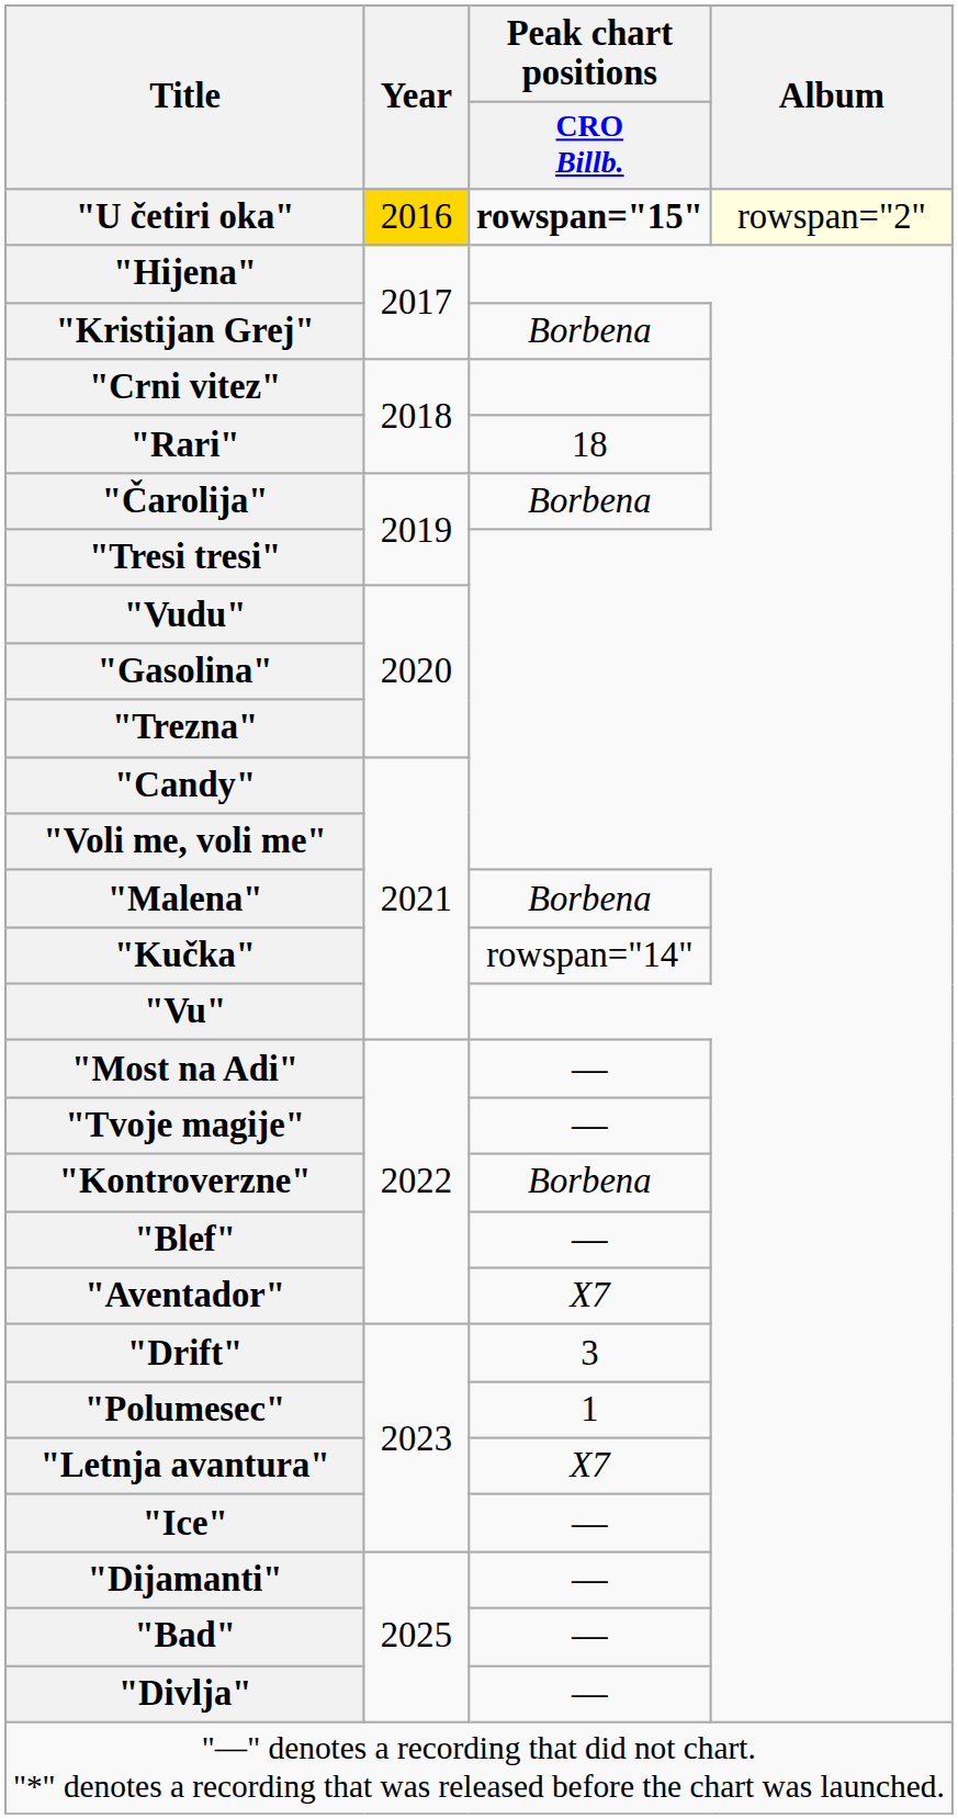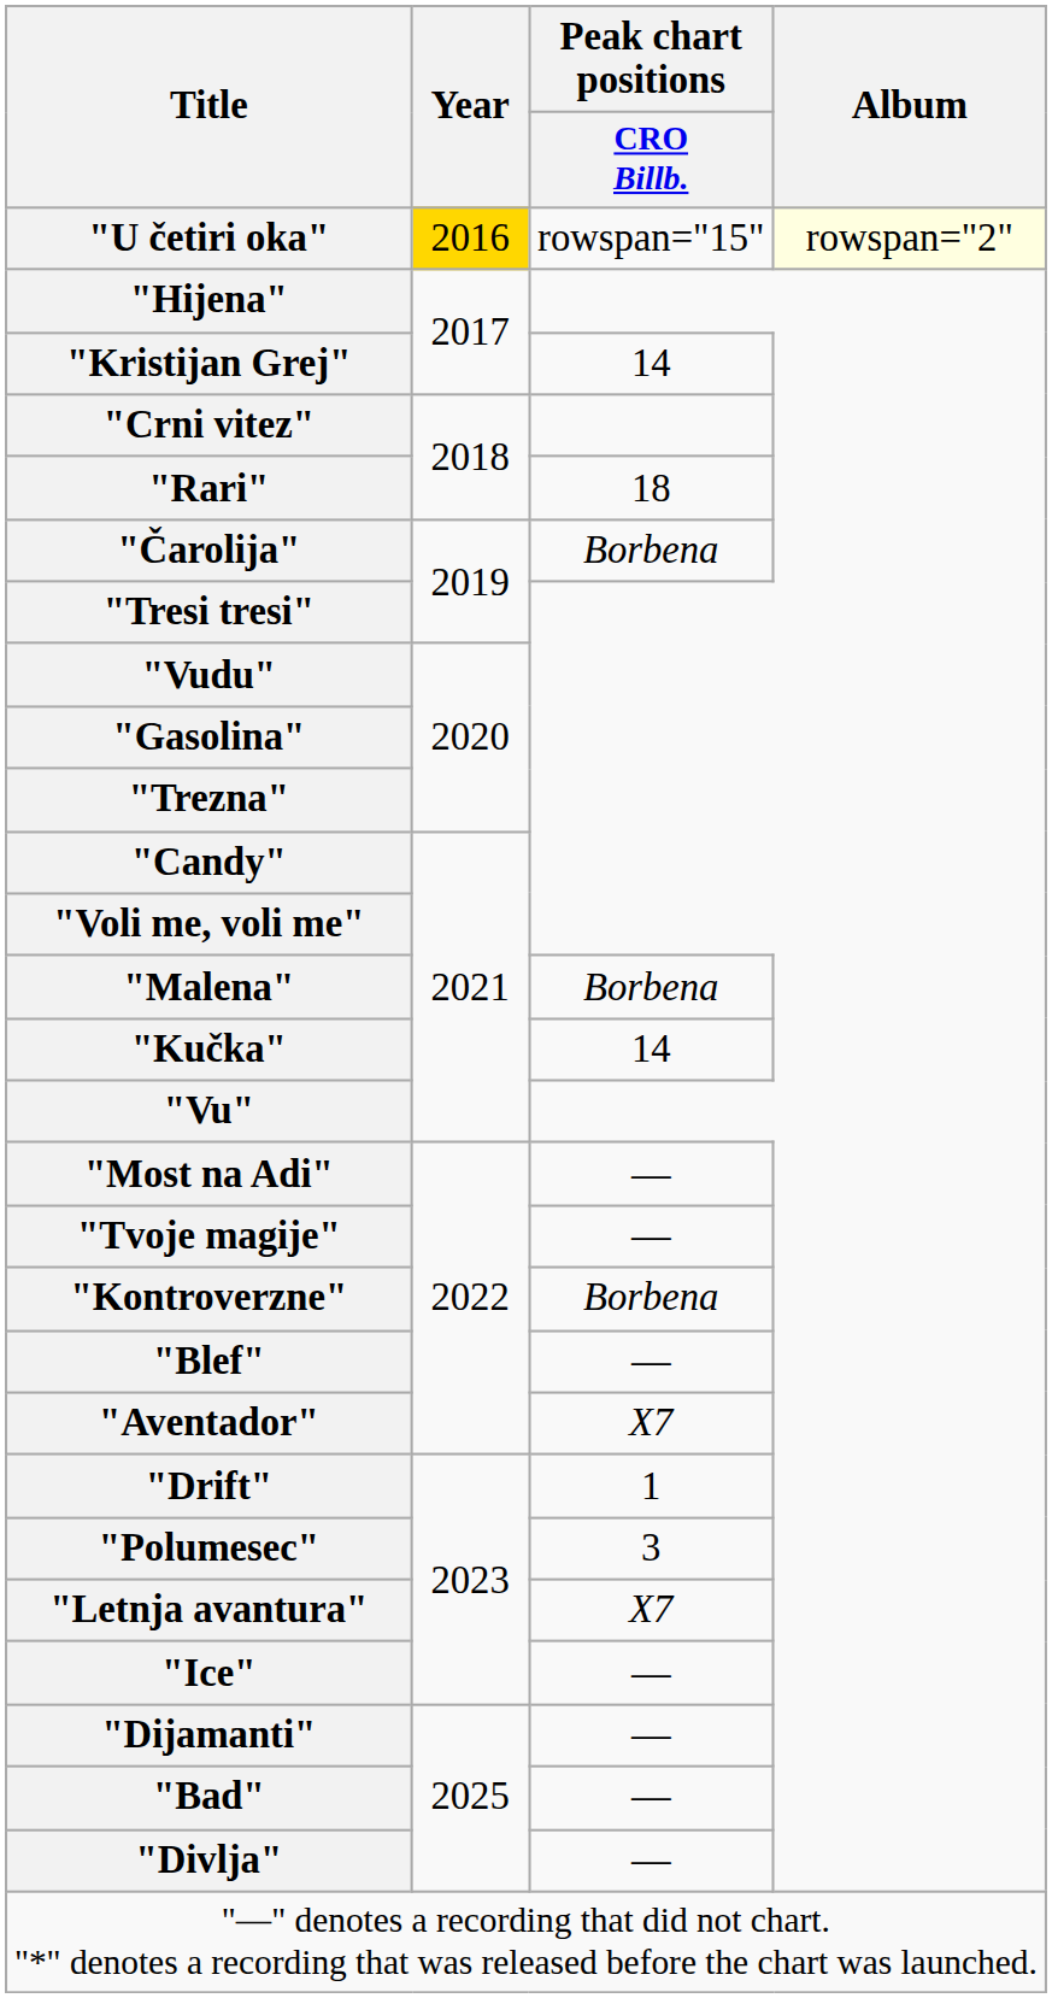"U četiri oka" | Peak chart positions / CRO Billb.: bold -> normal
"Kristijan Grej" | Peak chart positions / CRO Billb.: Borbena -> 14
"Kučka" | Peak chart positions / CRO Billb.: rowspan="14" -> 14
"Drift" | Peak chart positions / CRO Billb.: 3 -> 1
"Polumesec" | Peak chart positions / CRO Billb.: 1 -> 3
